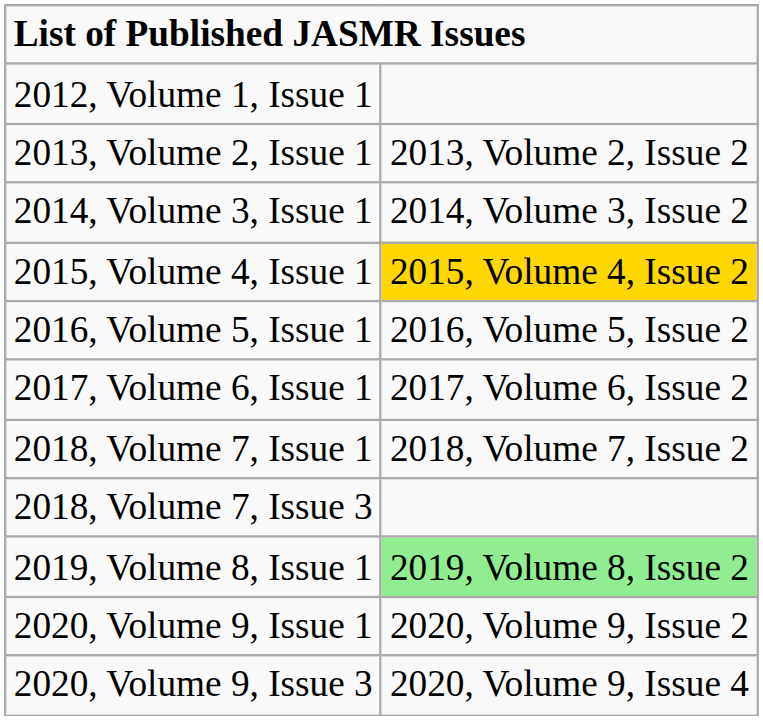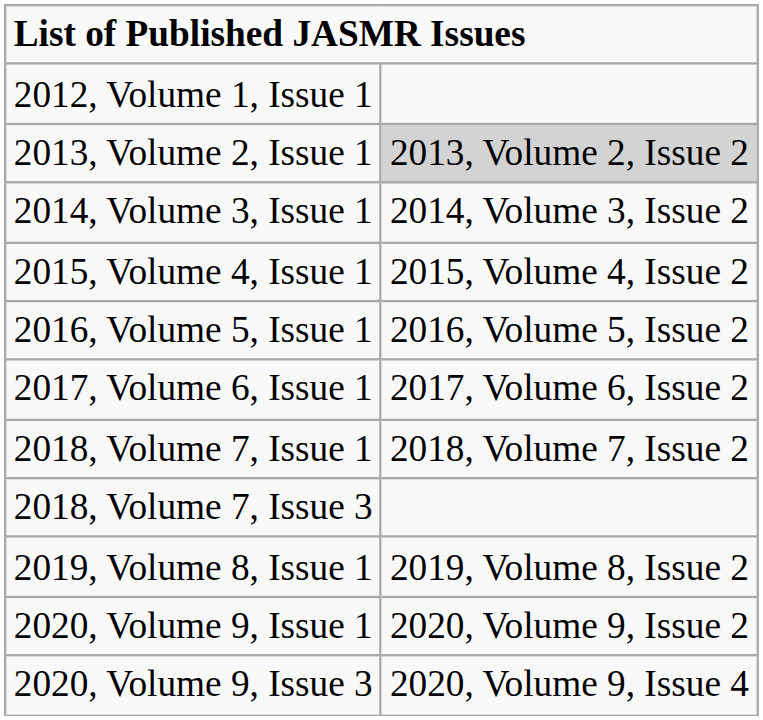2013, Volume 2, Issue 1 | column 2: no background -> lightgrey background
2015, Volume 4, Issue 1 | column 2: gold background -> no background
2019, Volume 8, Issue 1 | column 2: lightgreen background -> no background
